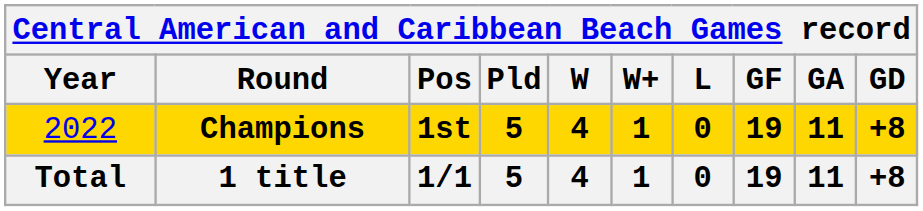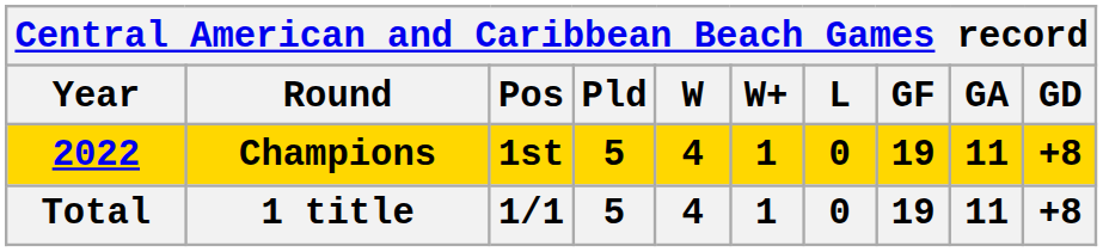Champions | Year: normal -> bold
